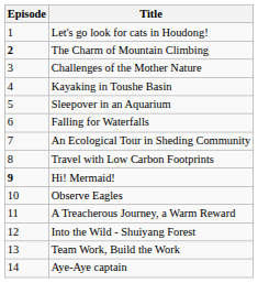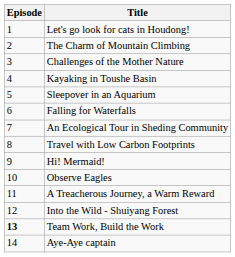The Charm of Mountain Climbing | Episode: bold -> normal
Hi! Mermaid! | Episode: bold -> normal
Team Work, Build the Work | Episode: normal -> bold
